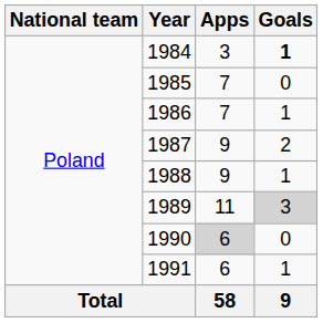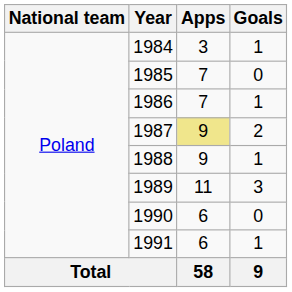1984 | Goals: bold -> normal
1987 | Apps: no background -> khaki background
1989 | Goals: lightgrey background -> no background
1990 | Apps: lightgrey background -> no background
